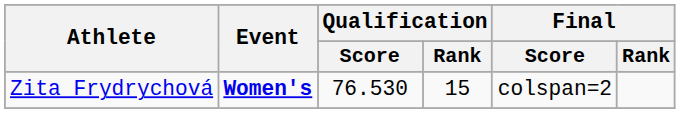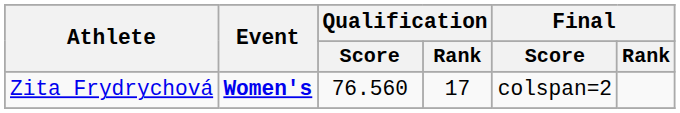Zita Frydrychová | Qualification / Score: 76.530 -> 76.560
Zita Frydrychová | Qualification / Rank: 15 -> 17
